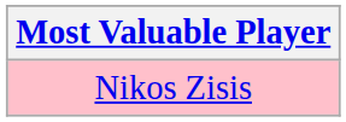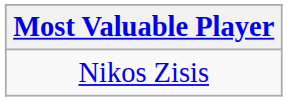row 2 | column 1: pink background -> no background
